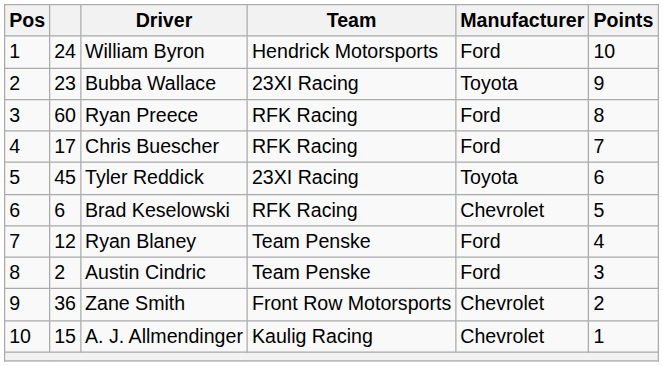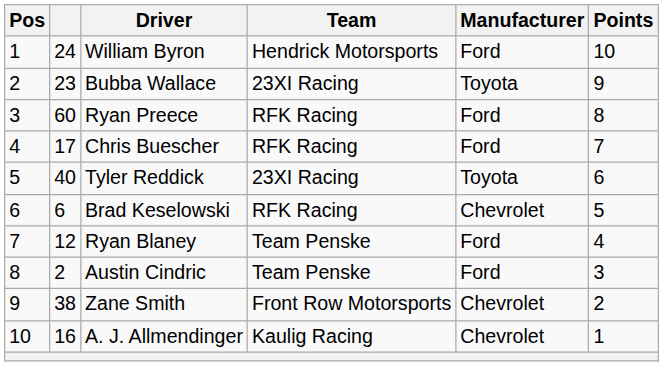Tyler Reddick | column 2: 45 -> 40
Zane Smith | column 2: 36 -> 38
A. J. Allmendinger | column 2: 15 -> 16
